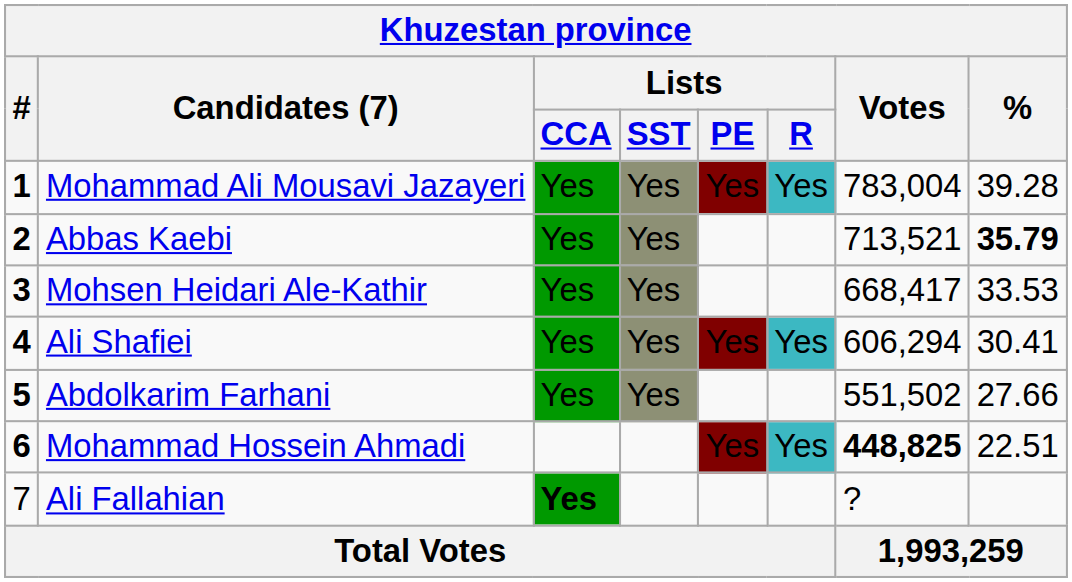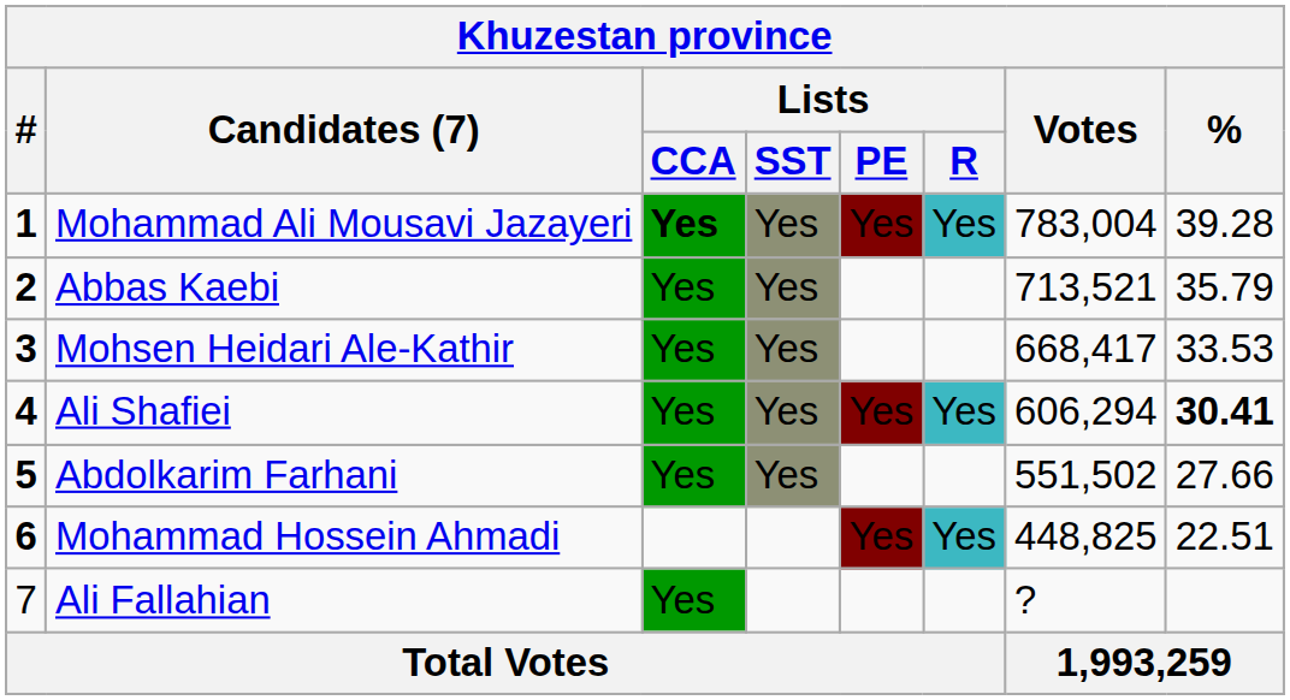Mohammad Ali Mousavi Jazayeri | Lists / CCA: normal -> bold
Abbas Kaebi | %: bold -> normal
Ali Shafiei | %: normal -> bold
Mohammad Hossein Ahmadi | Votes: bold -> normal
Ali Fallahian | Lists / CCA: bold -> normal
